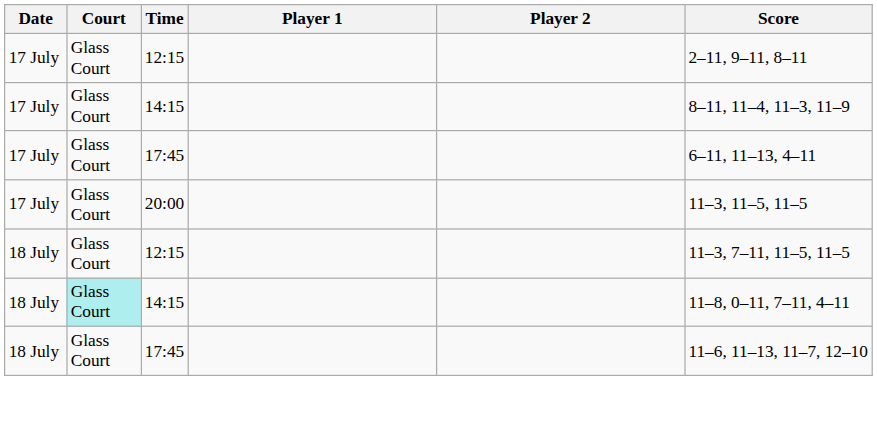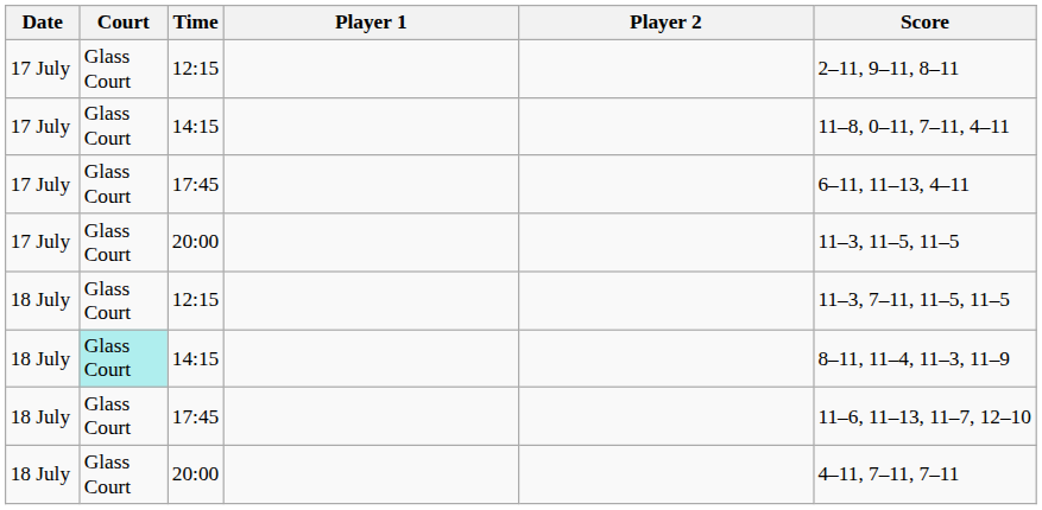17 July / 14:15 | Score: 8–11, 11–4, 11–3, 11–9 -> 11–8, 0–11, 7–11, 4–11
18 July / 14:15 | Score: 11–8, 0–11, 7–11, 4–11 -> 8–11, 11–4, 11–3, 11–9
+ row: 18 July | Glass Court | 20:00 | 4–11, 7–11, 7–11
